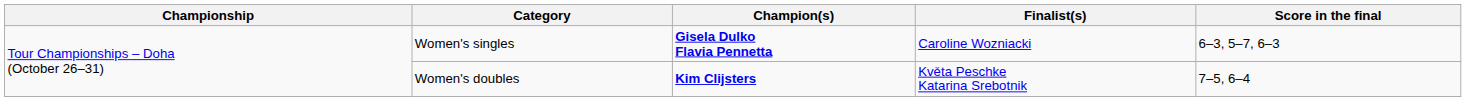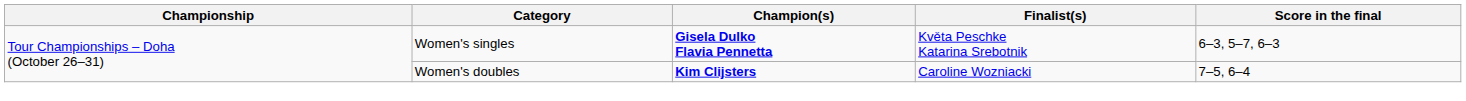Women's singles | Finalist(s): Caroline Wozniacki -> Květa Peschke Katarina Srebotnik
Women's doubles | Finalist(s): Květa Peschke Katarina Srebotnik -> Caroline Wozniacki
